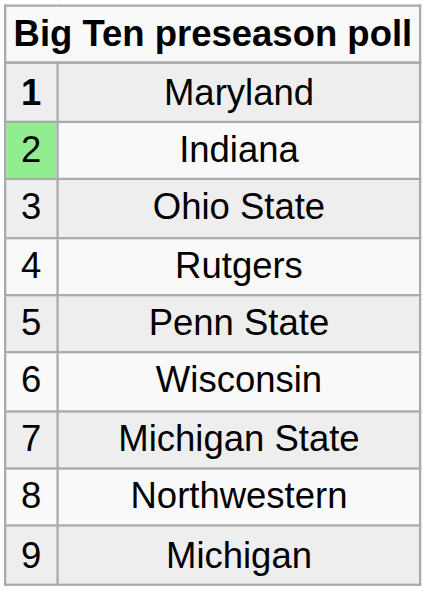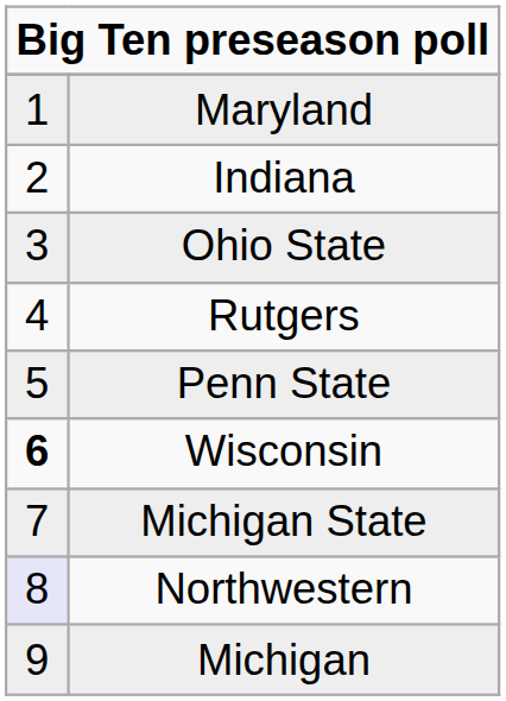Maryland | column 1: bold -> normal
Indiana | column 1: lightgreen background -> no background
Wisconsin | column 1: normal -> bold
Northwestern | column 1: no background -> lavender background
